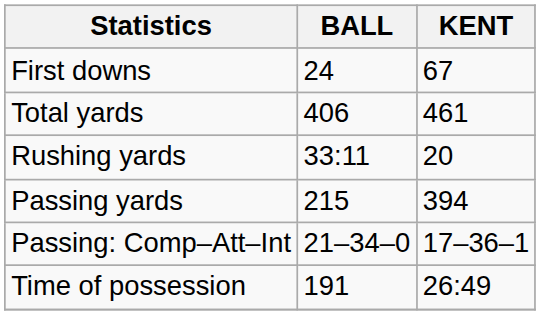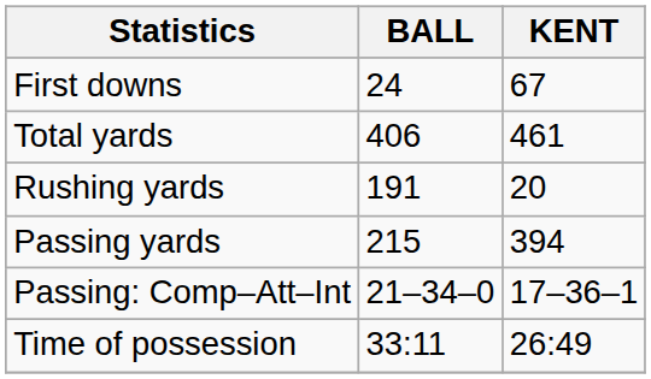Rushing yards | BALL: 33:11 -> 191
Time of possession | BALL: 191 -> 33:11
